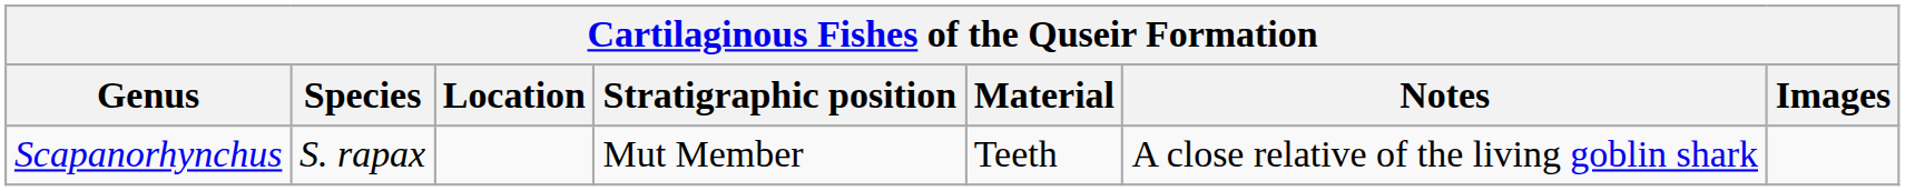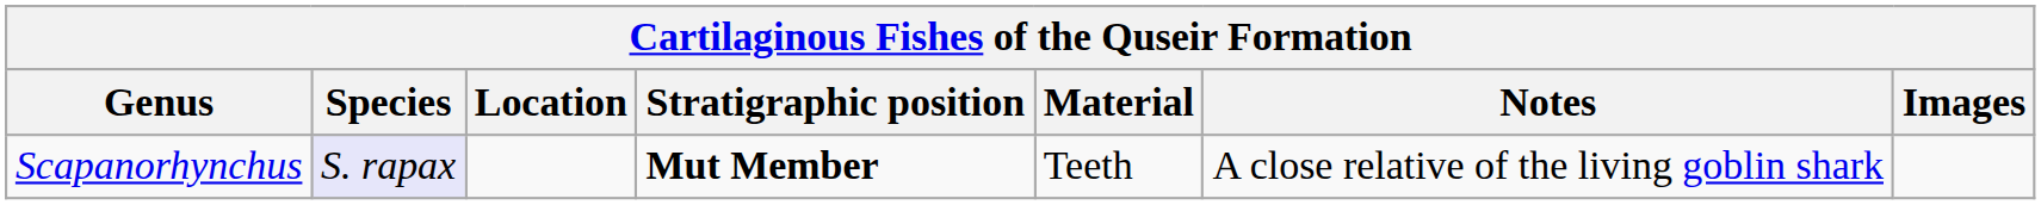Scapanorhynchus | Species: no background -> lavender background
Scapanorhynchus | Stratigraphic position: normal -> bold
